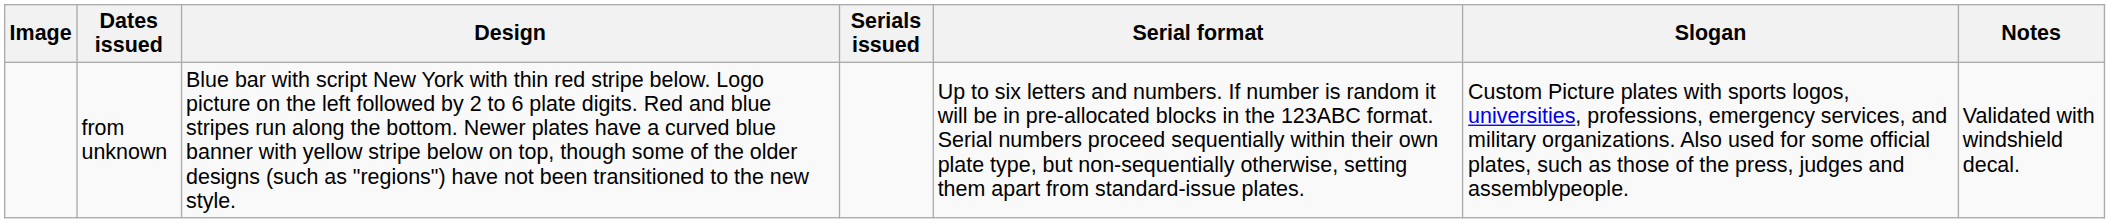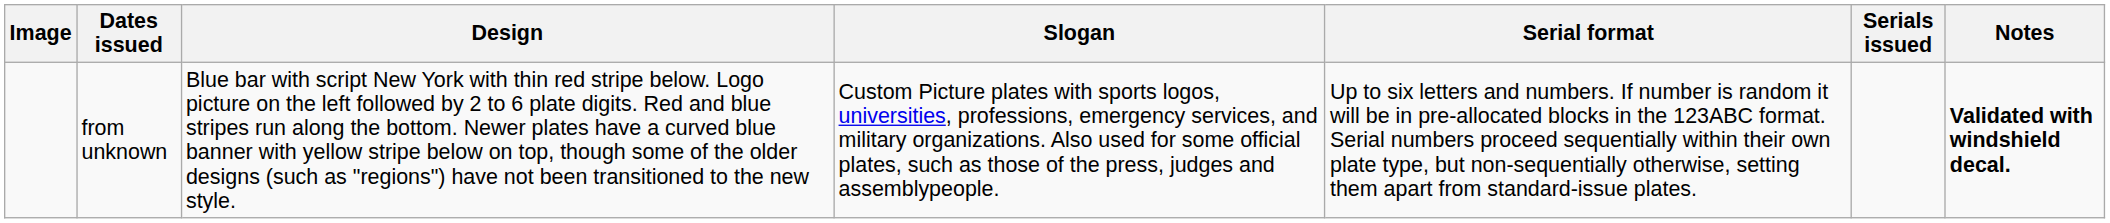columns swapped: Slogan <-> Serials issued
from unknown | Notes: normal -> bold
